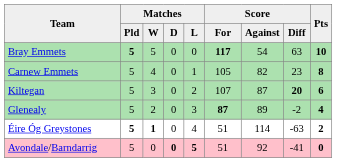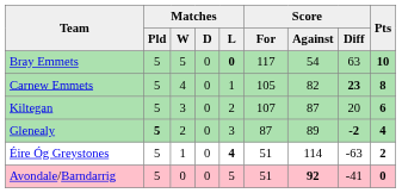Bray Emmets | Matches / Pld: bold -> normal
Bray Emmets | Matches / L: normal -> bold
Bray Emmets | Score / For: bold -> normal
Carnew Emmets | Score / Diff: normal -> bold
Kiltegan | Score / Diff: bold -> normal
Glenealy | Matches / Pld: normal -> bold
Glenealy | Score / For: bold -> normal
Glenealy | Score / Diff: normal -> bold
Éire Óg Greystones | Matches / Pld: bold -> normal
Éire Óg Greystones | Matches / W: bold -> normal
Éire Óg Greystones | Matches / L: normal -> bold
Avondale/Barndarrig | Matches / D: bold -> normal
Avondale/Barndarrig | Matches / L: bold -> normal
Avondale/Barndarrig | Score / Against: normal -> bold
